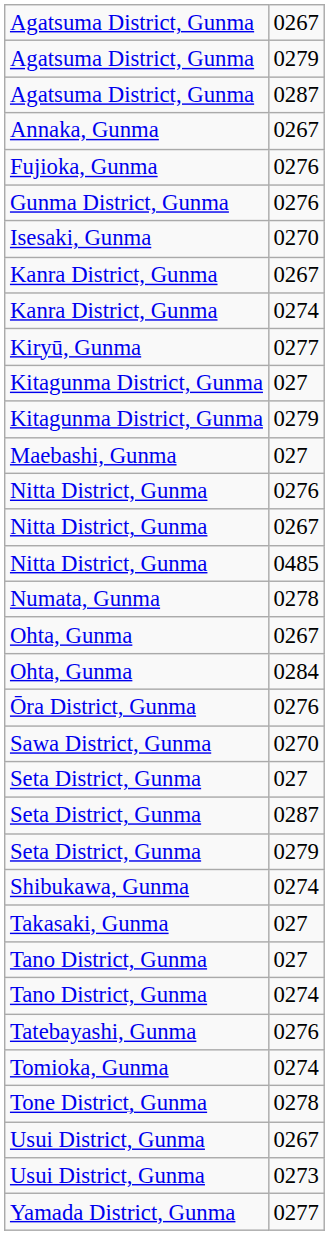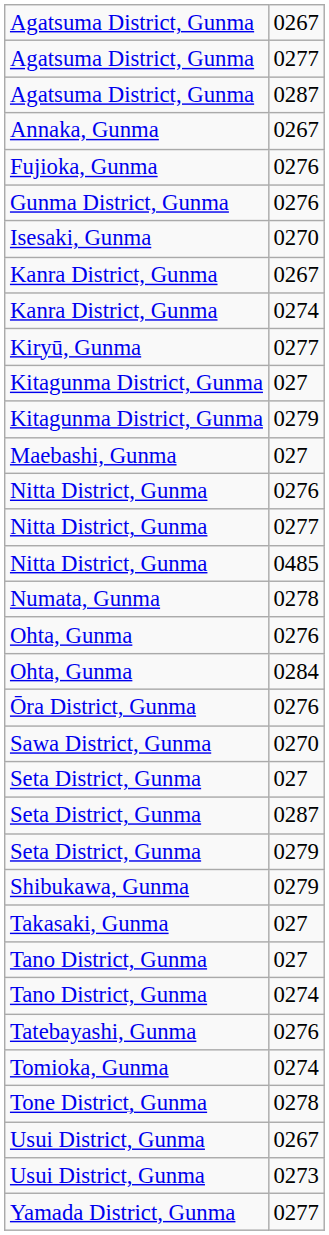row 2 | column 2: 0279 -> 0277
row 15 | column 2: 0267 -> 0277
row 18 | column 2: 0267 -> 0276
row 25 | column 2: 0274 -> 0279
